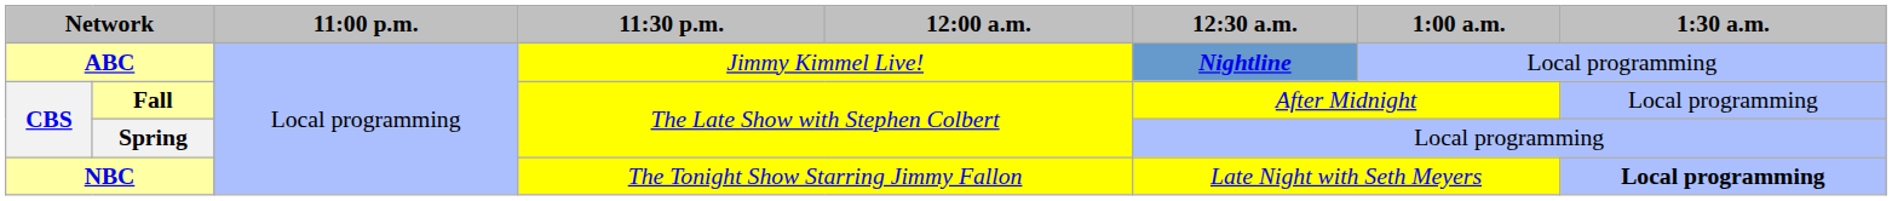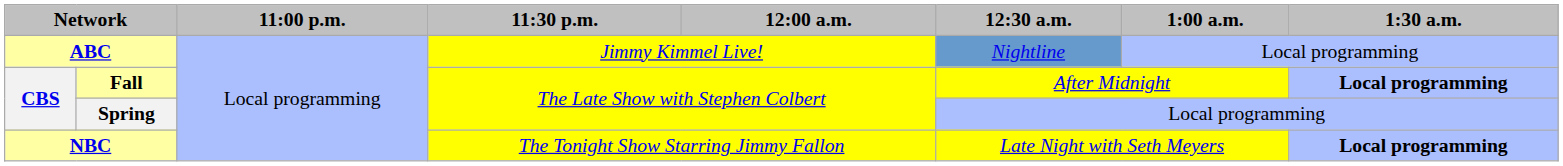ABC | 12:30 a.m.: bold -> normal
Fall | 1:30 a.m.: normal -> bold
